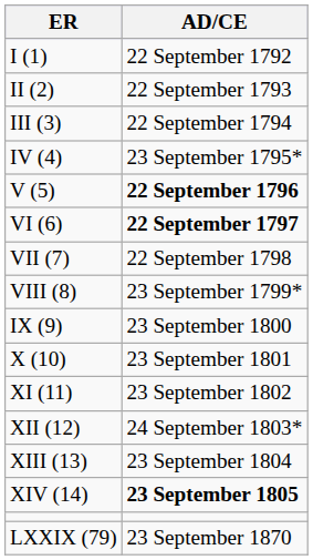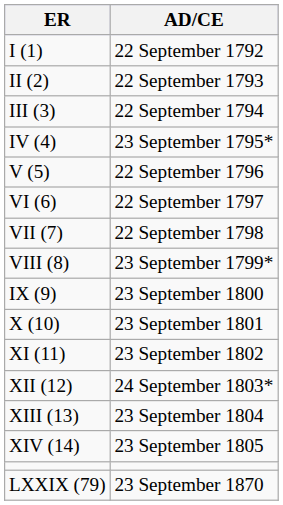V (5) | AD/CE: bold -> normal
VI (6) | AD/CE: bold -> normal
XIV (14) | AD/CE: bold -> normal
